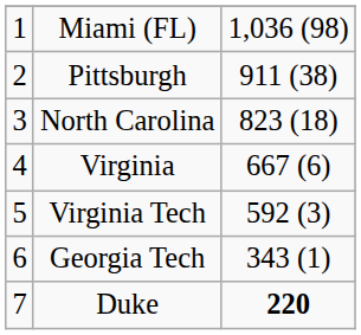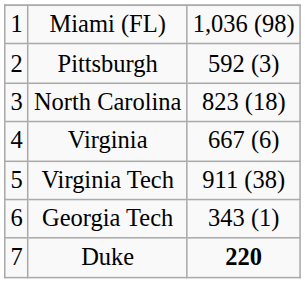Pittsburgh | column 3: 911 (38) -> 592 (3)
Virginia Tech | column 3: 592 (3) -> 911 (38)
